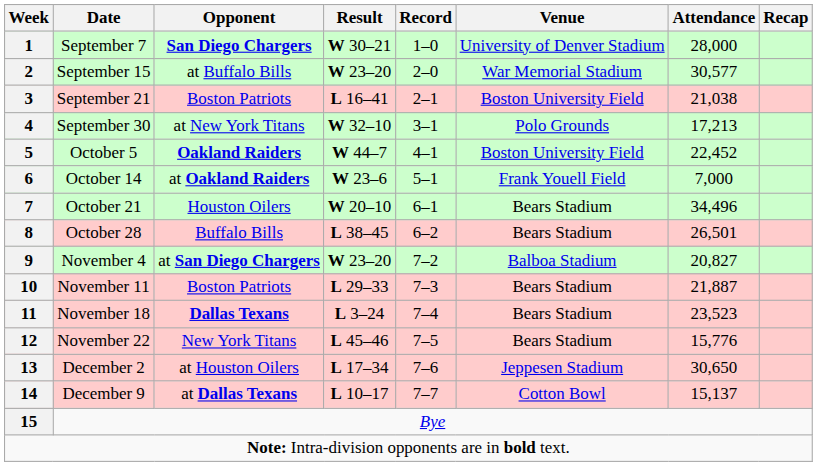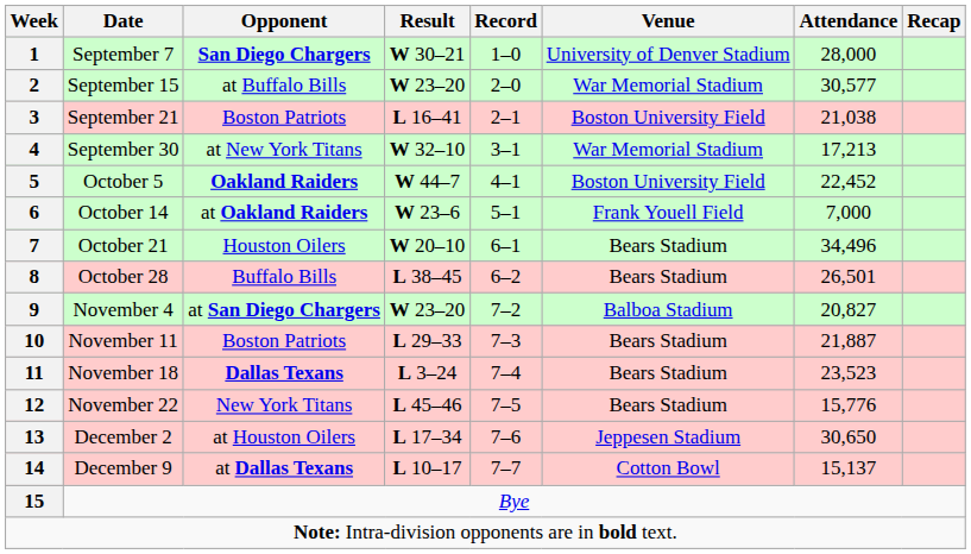4 | Venue: Polo Grounds -> War Memorial Stadium
